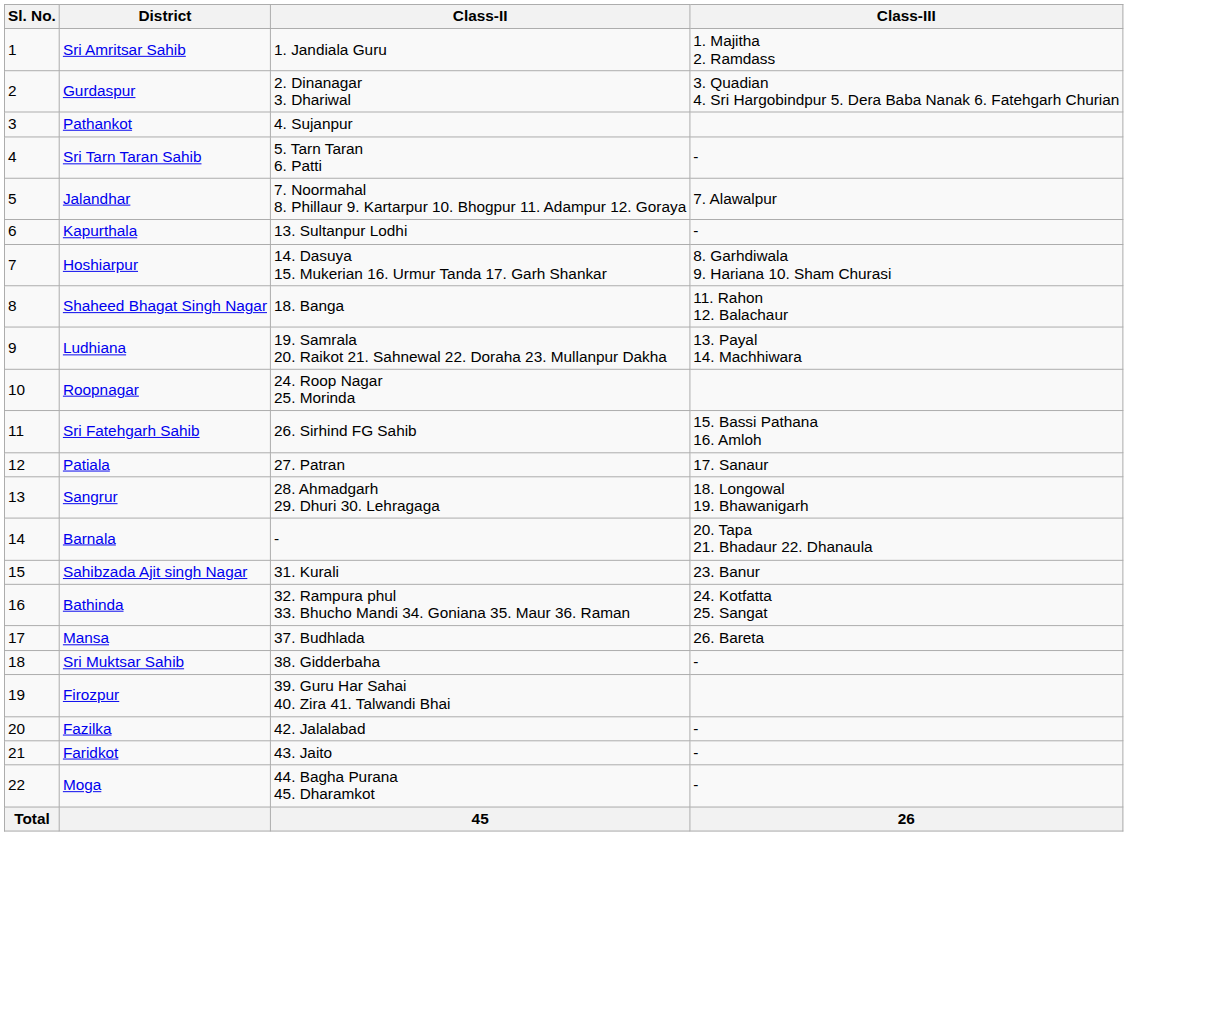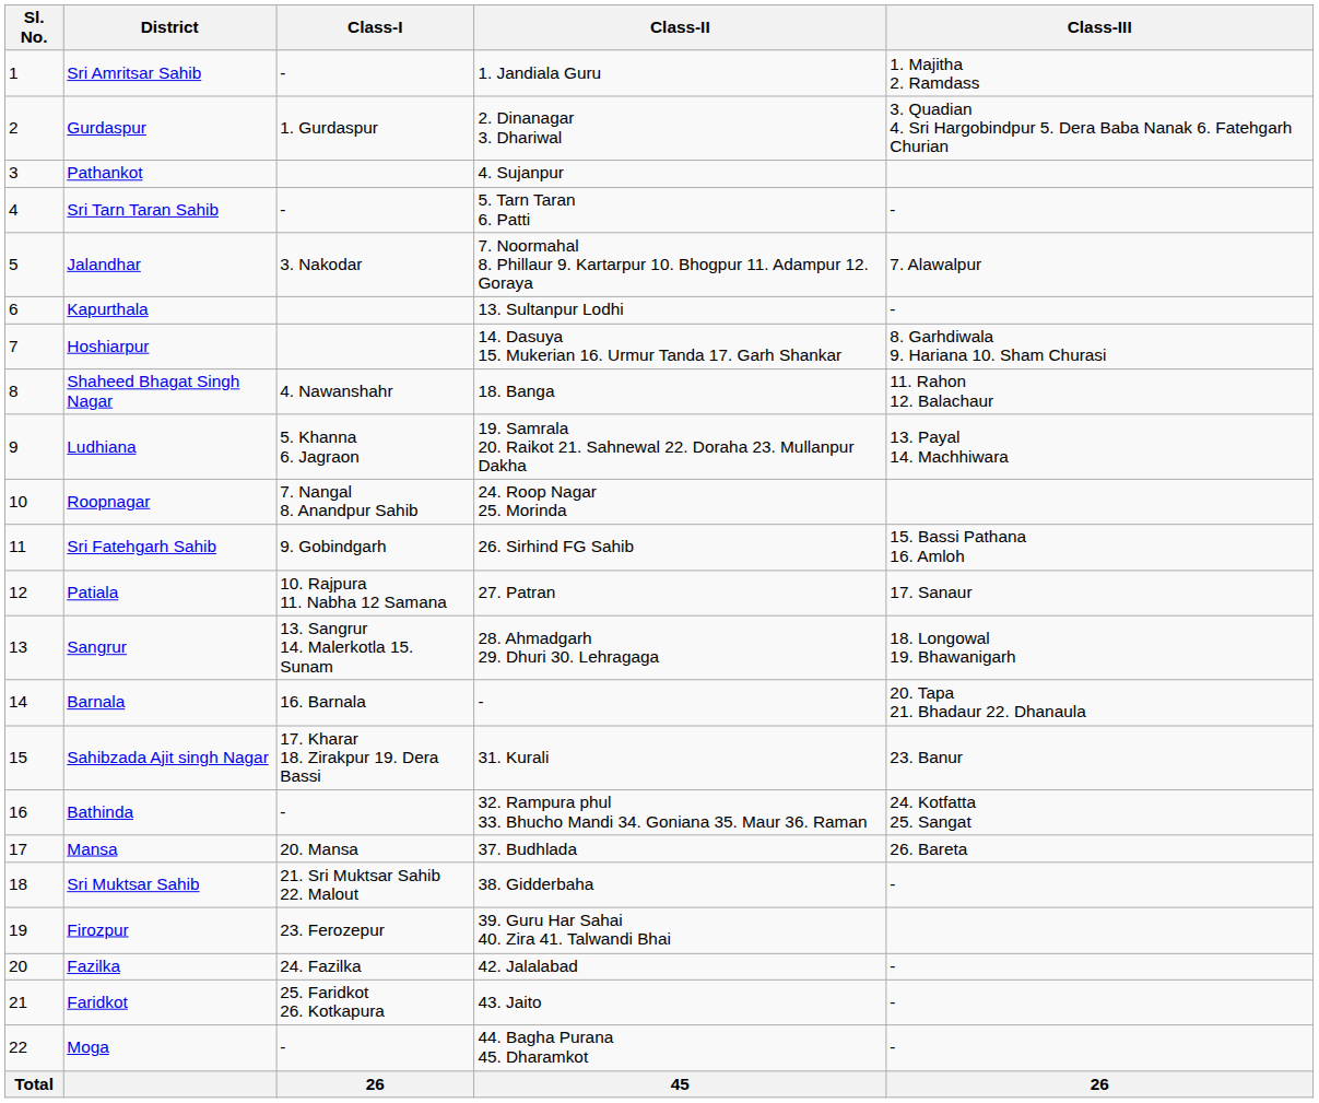+ column: Class-I | - | 1. Gurdaspur | - | 3. Nakodar | 4. Nawanshahr | 5. Khanna 6. Jagraon | 7. Nangal 8. Anandpur Sahib | 9. Gobindgarh | 10. Rajpura 11. Nabha 12 Samana | 13. Sangrur 14. Malerkotla 15. Sunam | 16. Barnala | 17. Kharar 18. Zirakpur 19. Dera Bassi | - | 20. Mansa | 21. Sri Muktsar Sahib 22. Malout | 23. Ferozepur | 24. Fazilka | 25. Faridkot 26. Kotkapura | - | 26
